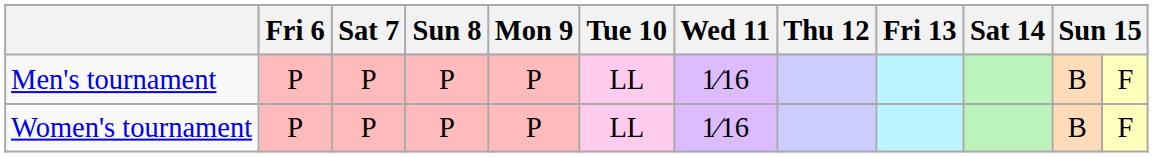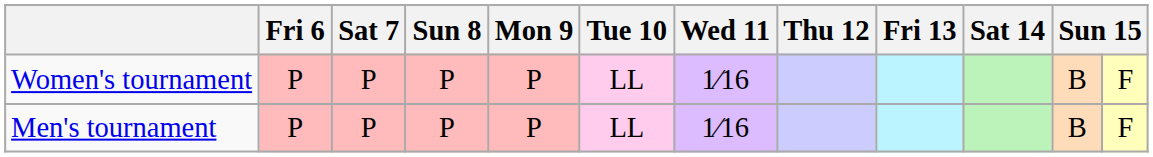rows swapped: Men's tournament <-> Women's tournament
